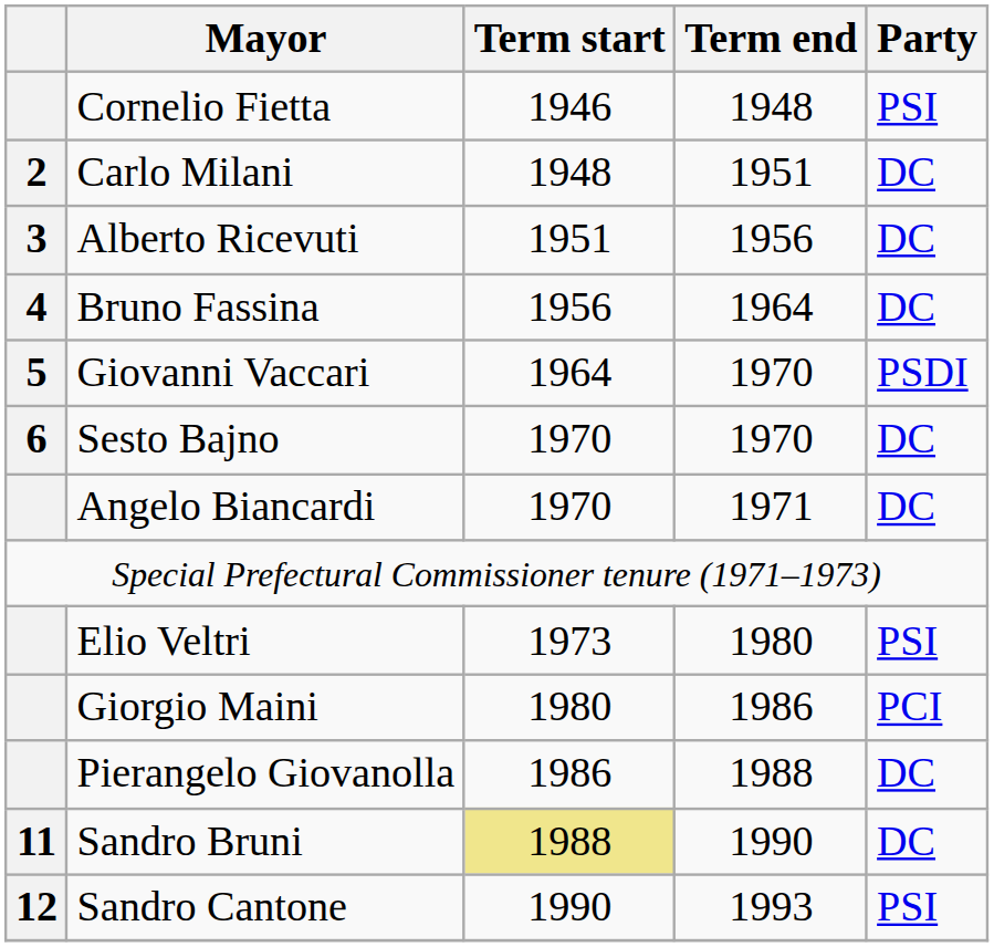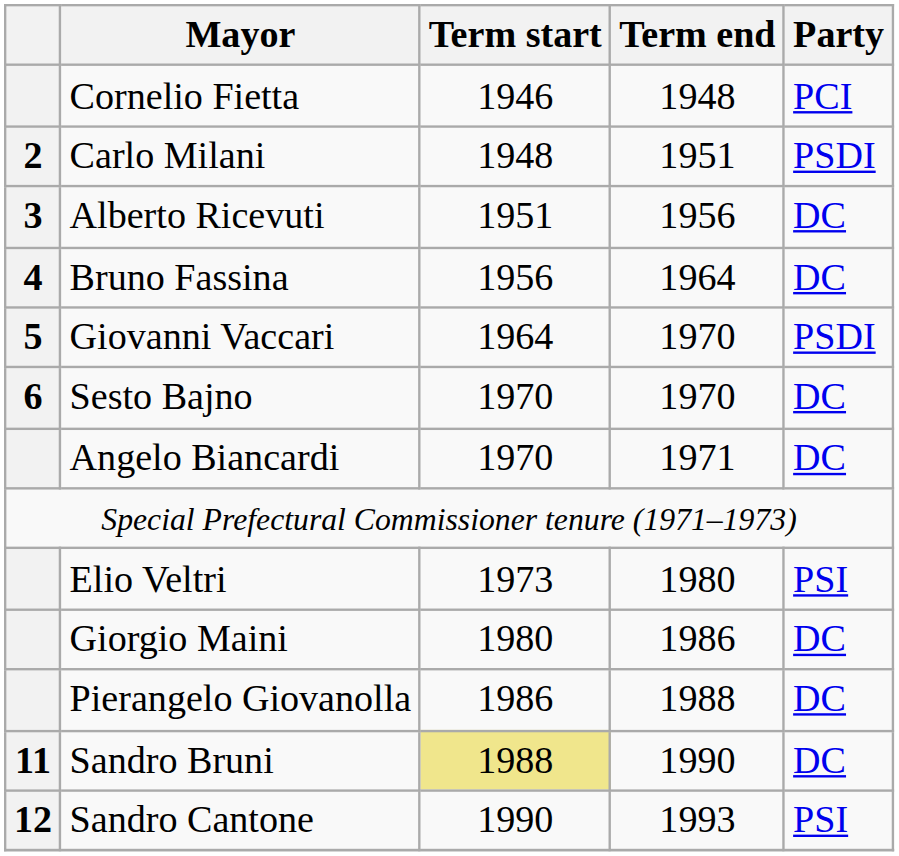Cornelio Fietta | Party: PSI -> PCI
Carlo Milani | Party: DC -> PSDI
Giorgio Maini | Party: PCI -> DC
